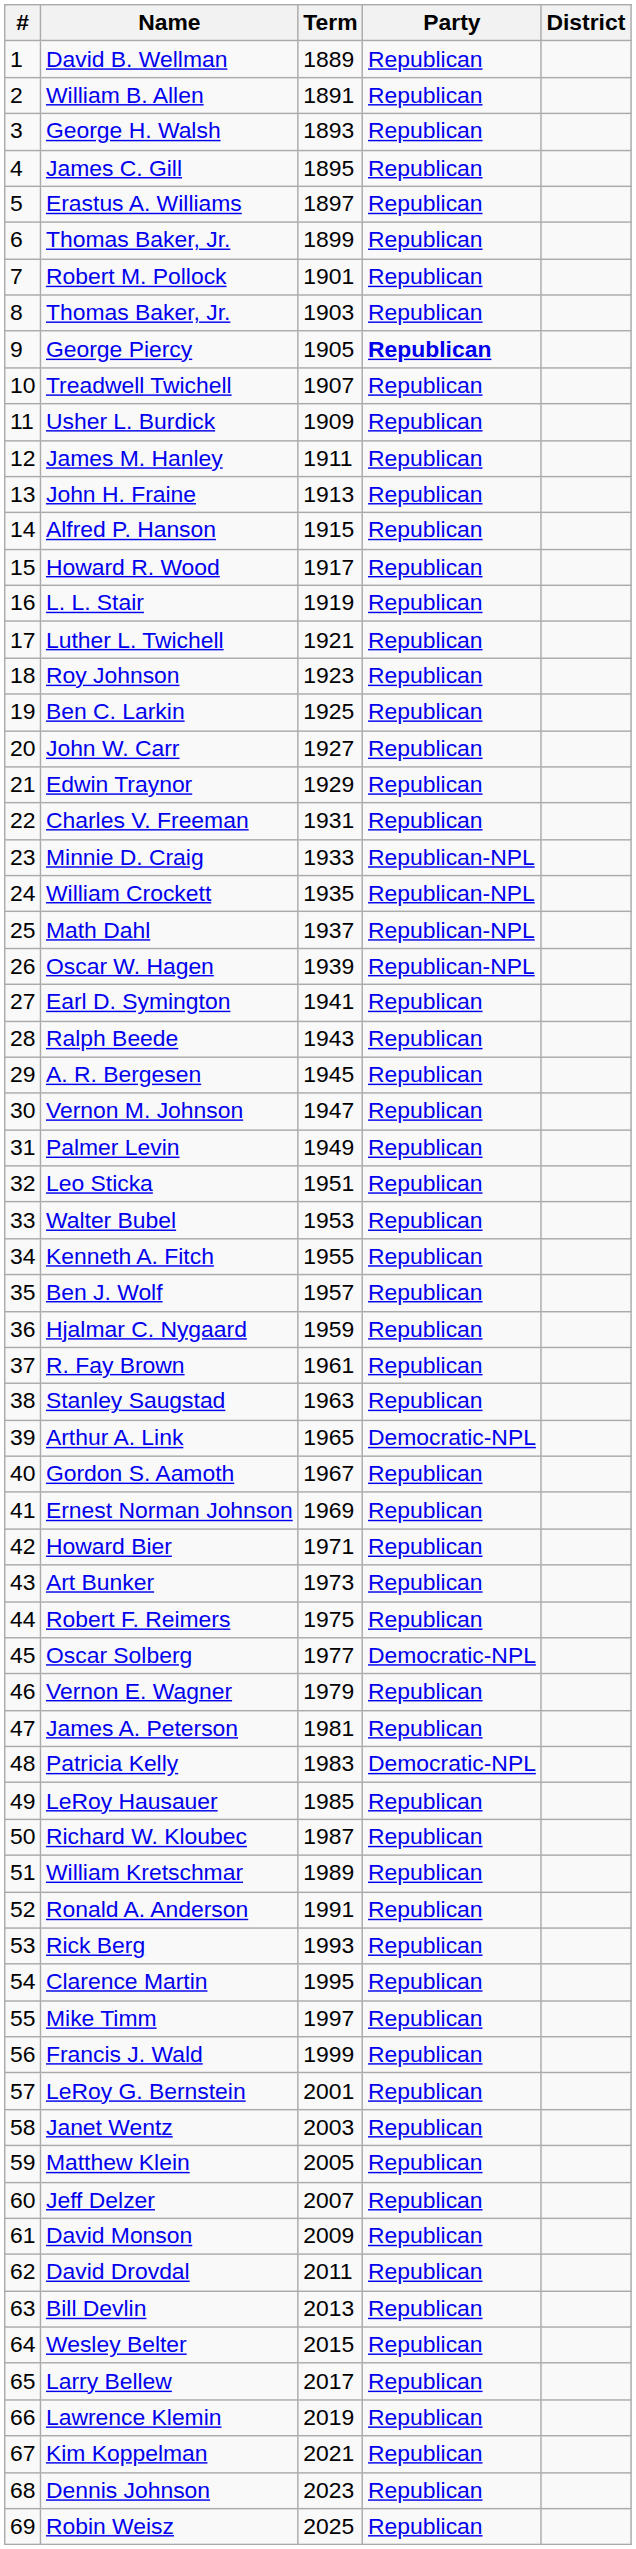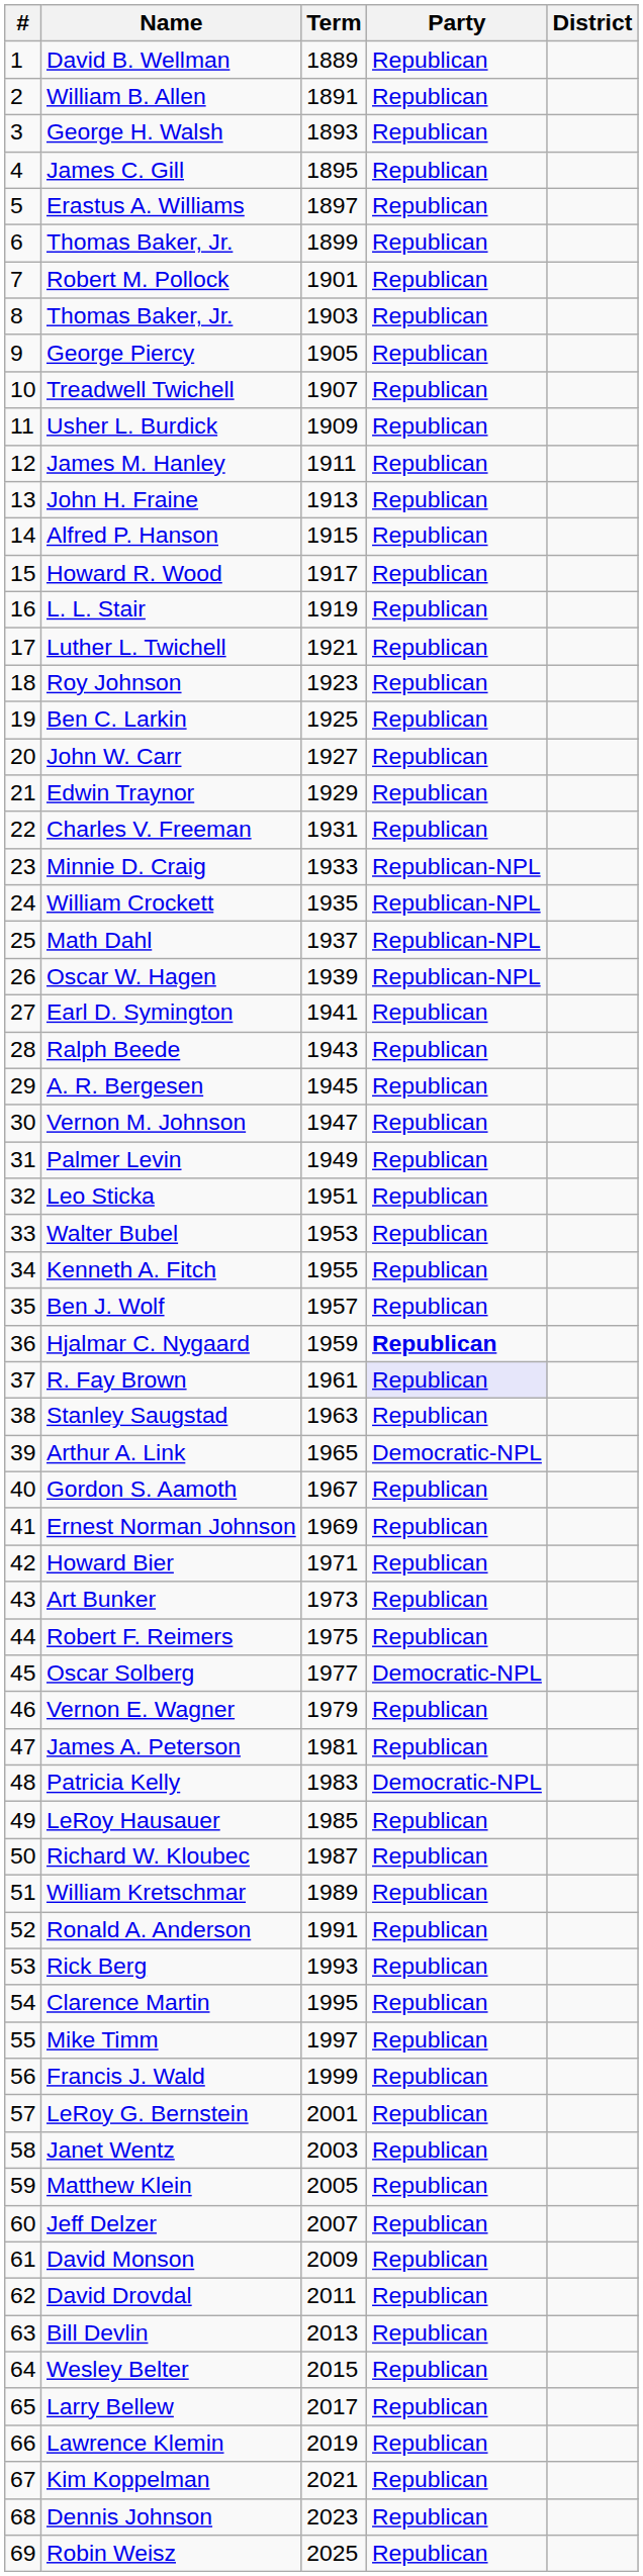George Piercy | Party: bold -> normal
Hjalmar C. Nygaard | Party: normal -> bold
R. Fay Brown | Party: no background -> lavender background
